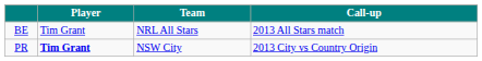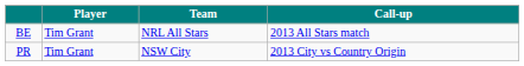PR | Player: bold -> normal
